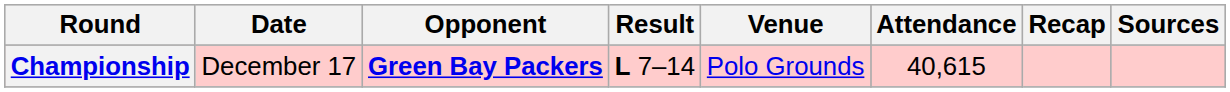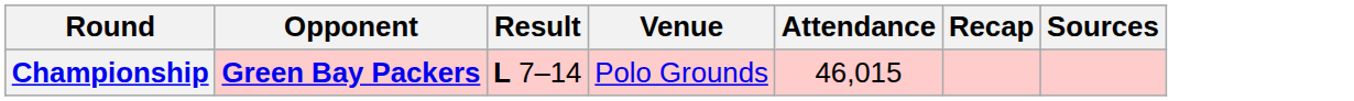- column: Date | December 17
Championship | Attendance: 40,615 -> 46,015
